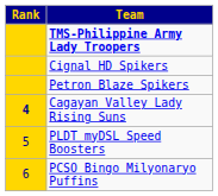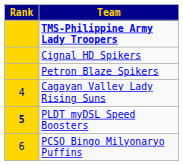Cagayan Valley Lady Rising Suns | Rank: bold -> normal
PLDT myDSL Speed Boosters | Rank: normal -> bold
